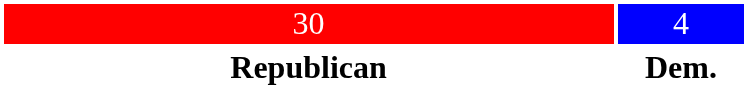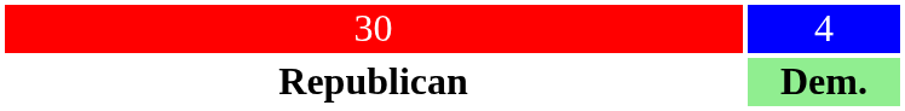Republican | column 2: no background -> lightgreen background
